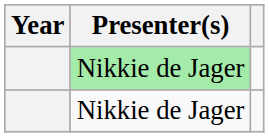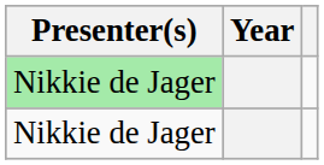columns swapped: Year <-> Presenter(s)
